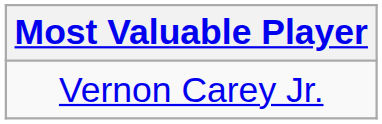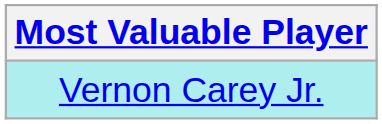row 2 | column 1: no background -> paleturquoise background
